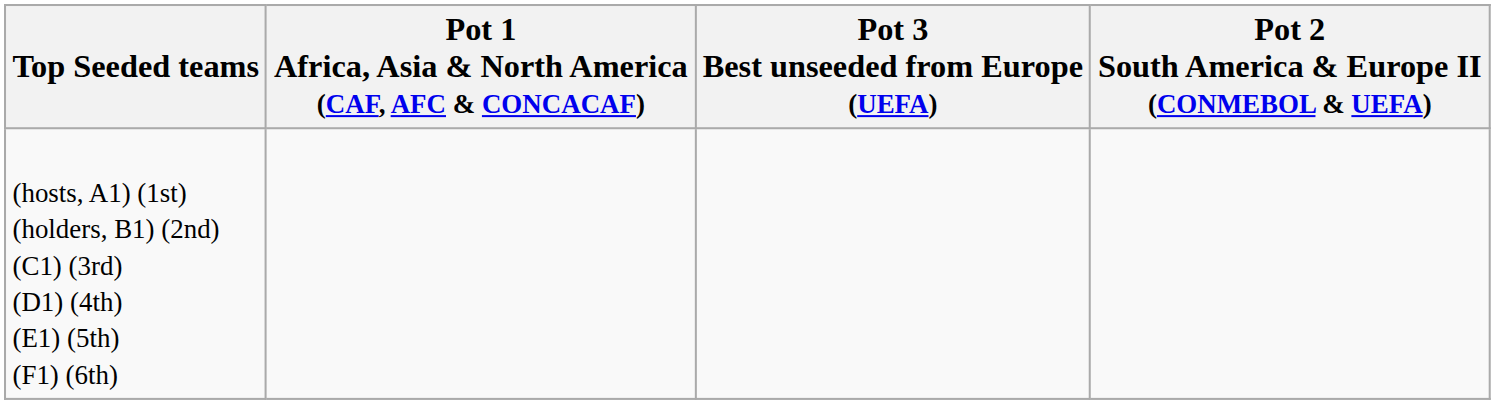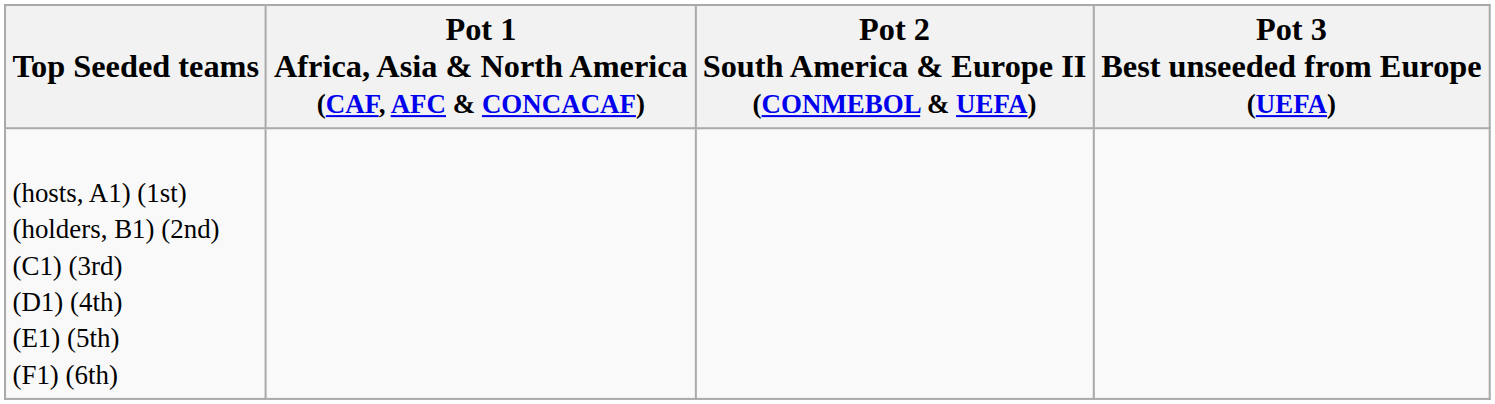columns swapped: Pot 2 South America & Europe II (CONMEBOL & UEFA) <-> Pot 3 Best unseeded from Europe (UEFA)
